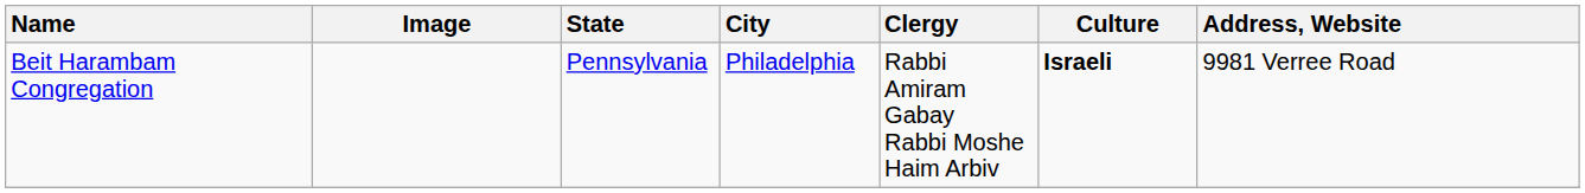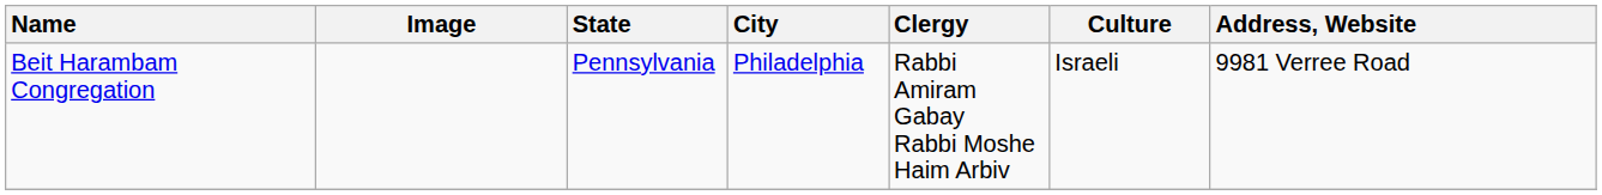Beit Harambam Congregation | Culture: bold -> normal
